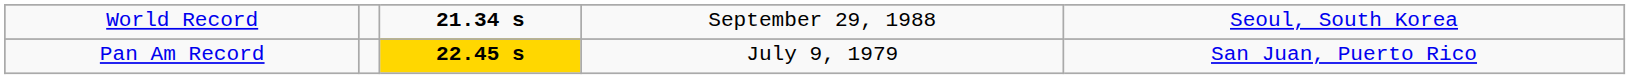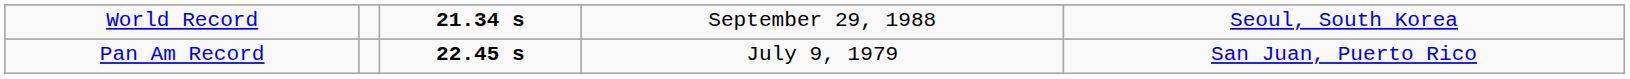Pan Am Record | column 3: gold background -> no background
